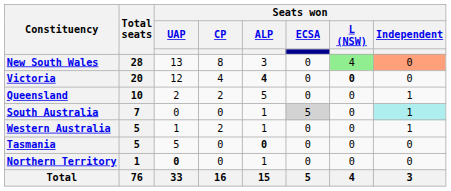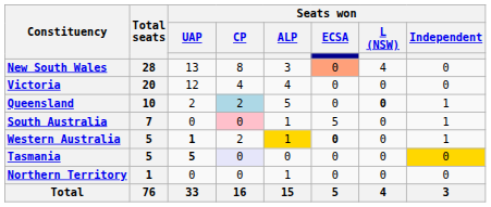New South Wales | Seats won / ECSA: no background -> lightsalmon background
New South Wales | Seats won / L (NSW): lightgreen background -> no background
New South Wales | Seats won / Independent: lightsalmon background -> no background
Victoria | Seats won / ALP: bold -> normal
Victoria | Seats won / L (NSW): bold -> normal
Queensland | Seats won / CP: no background -> lightblue background
Queensland | Seats won / L (NSW): normal -> bold
South Australia | Seats won / CP: no background -> pink background
South Australia | Seats won / ECSA: lightgrey background -> no background
South Australia | Seats won / Independent: paleturquoise background -> no background
Western Australia | Seats won / UAP: normal -> bold
Western Australia | Seats won / ALP: no background -> gold background
Western Australia | Seats won / ECSA: normal -> bold
Tasmania | Seats won / UAP: normal -> bold
Tasmania | Seats won / CP: no background -> lavender background
Tasmania | Seats won / ALP: bold -> normal
Tasmania | Seats won / Independent: no background -> gold background
Northern Territory | Seats won / UAP: bold -> normal
